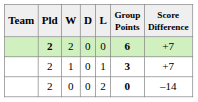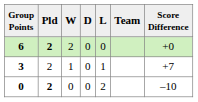columns swapped: Team <-> Group Points
row 2 | Score Difference: +7 -> +0
row 4 | Pld: normal -> bold
row 4 | Score Difference: –14 -> –10
